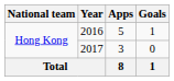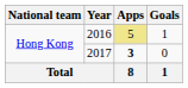2016 | Apps: no background -> khaki background
2017 | Apps: normal -> bold
